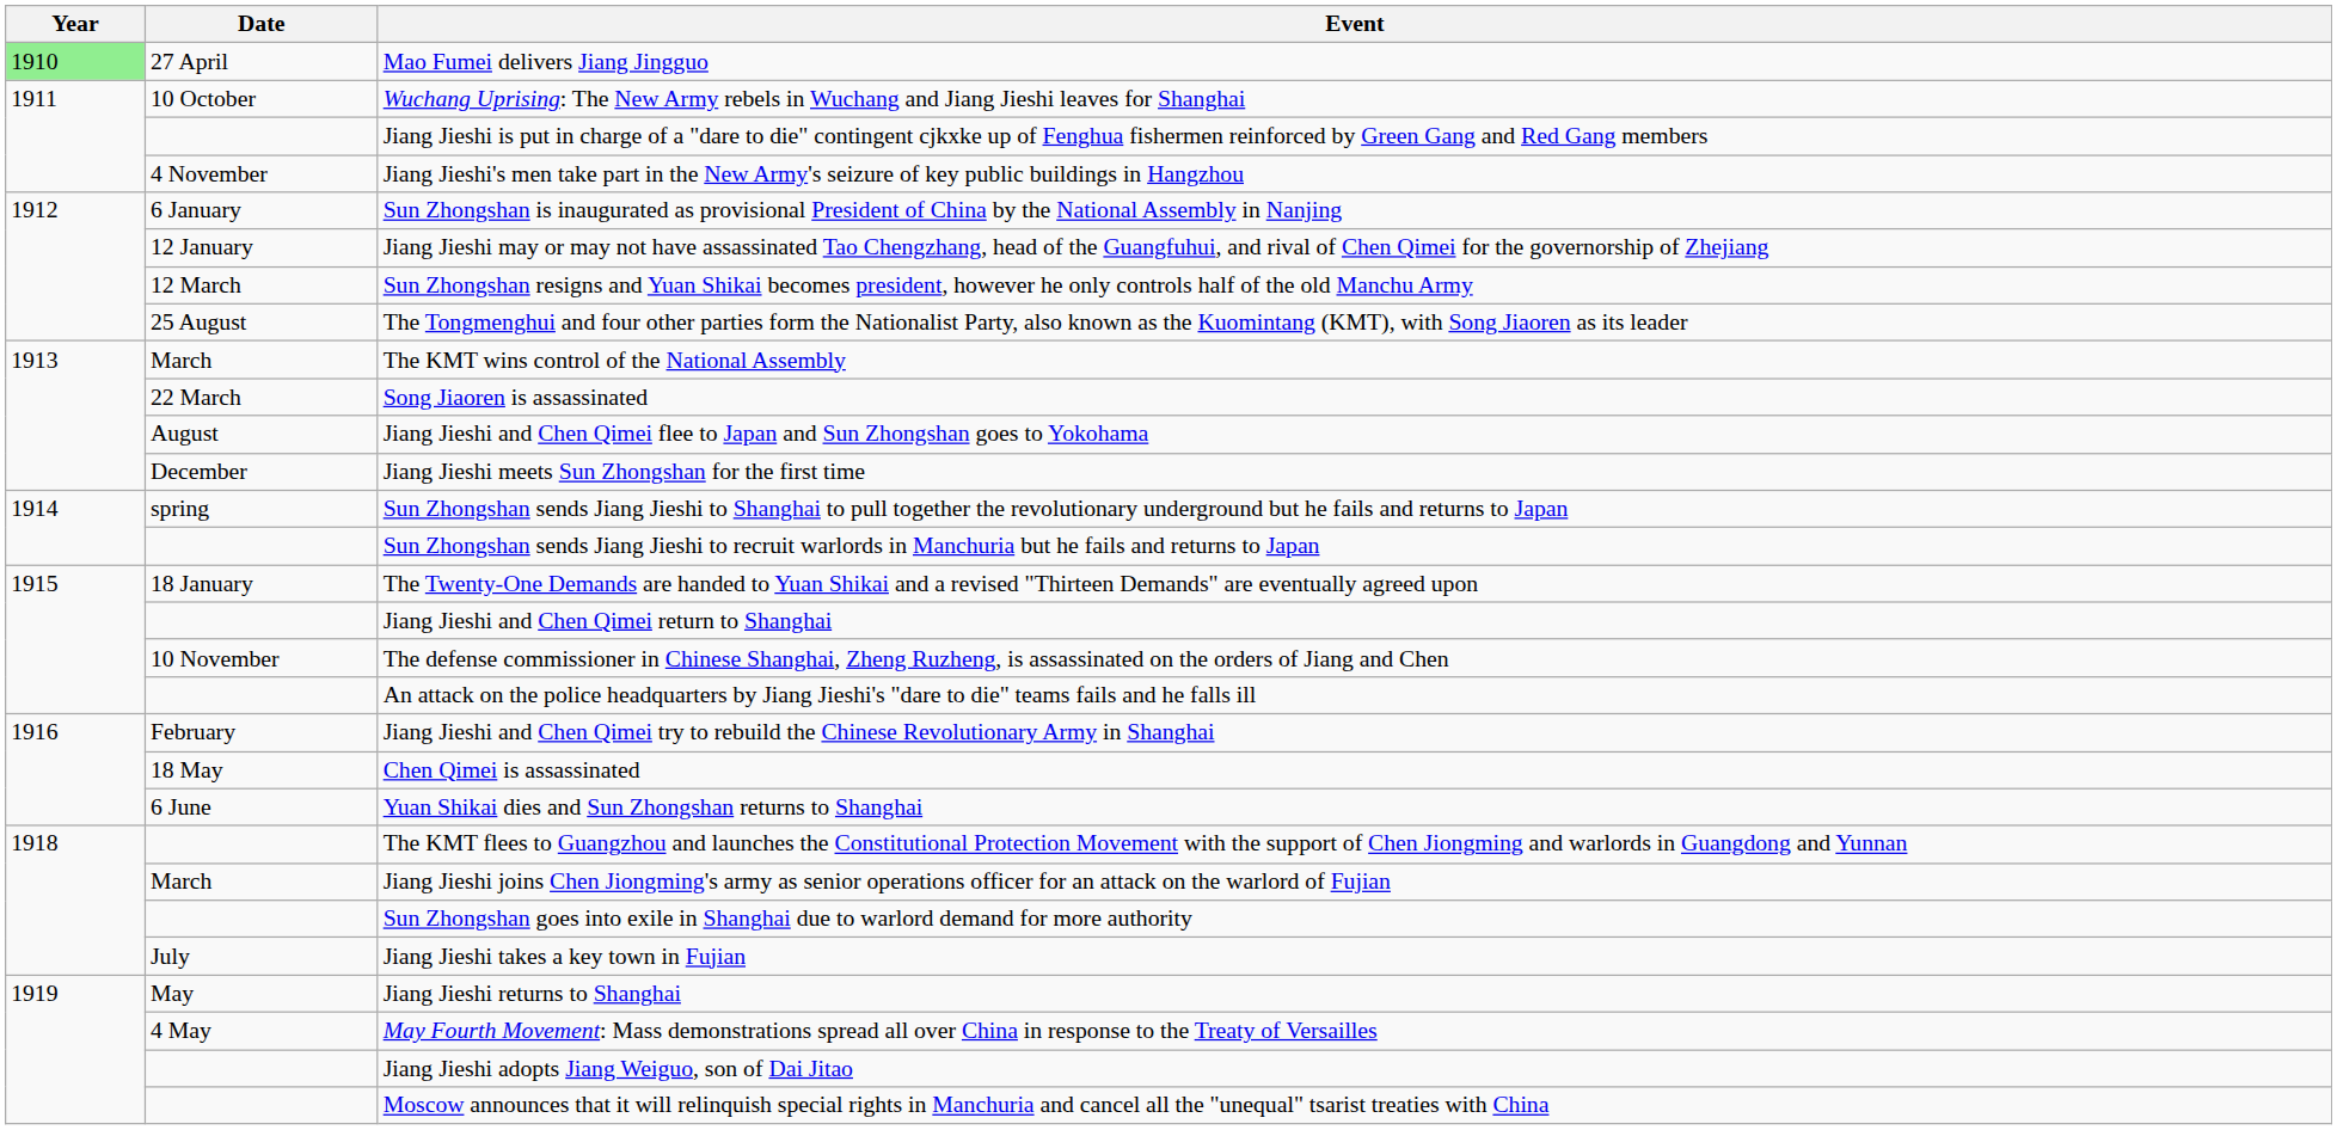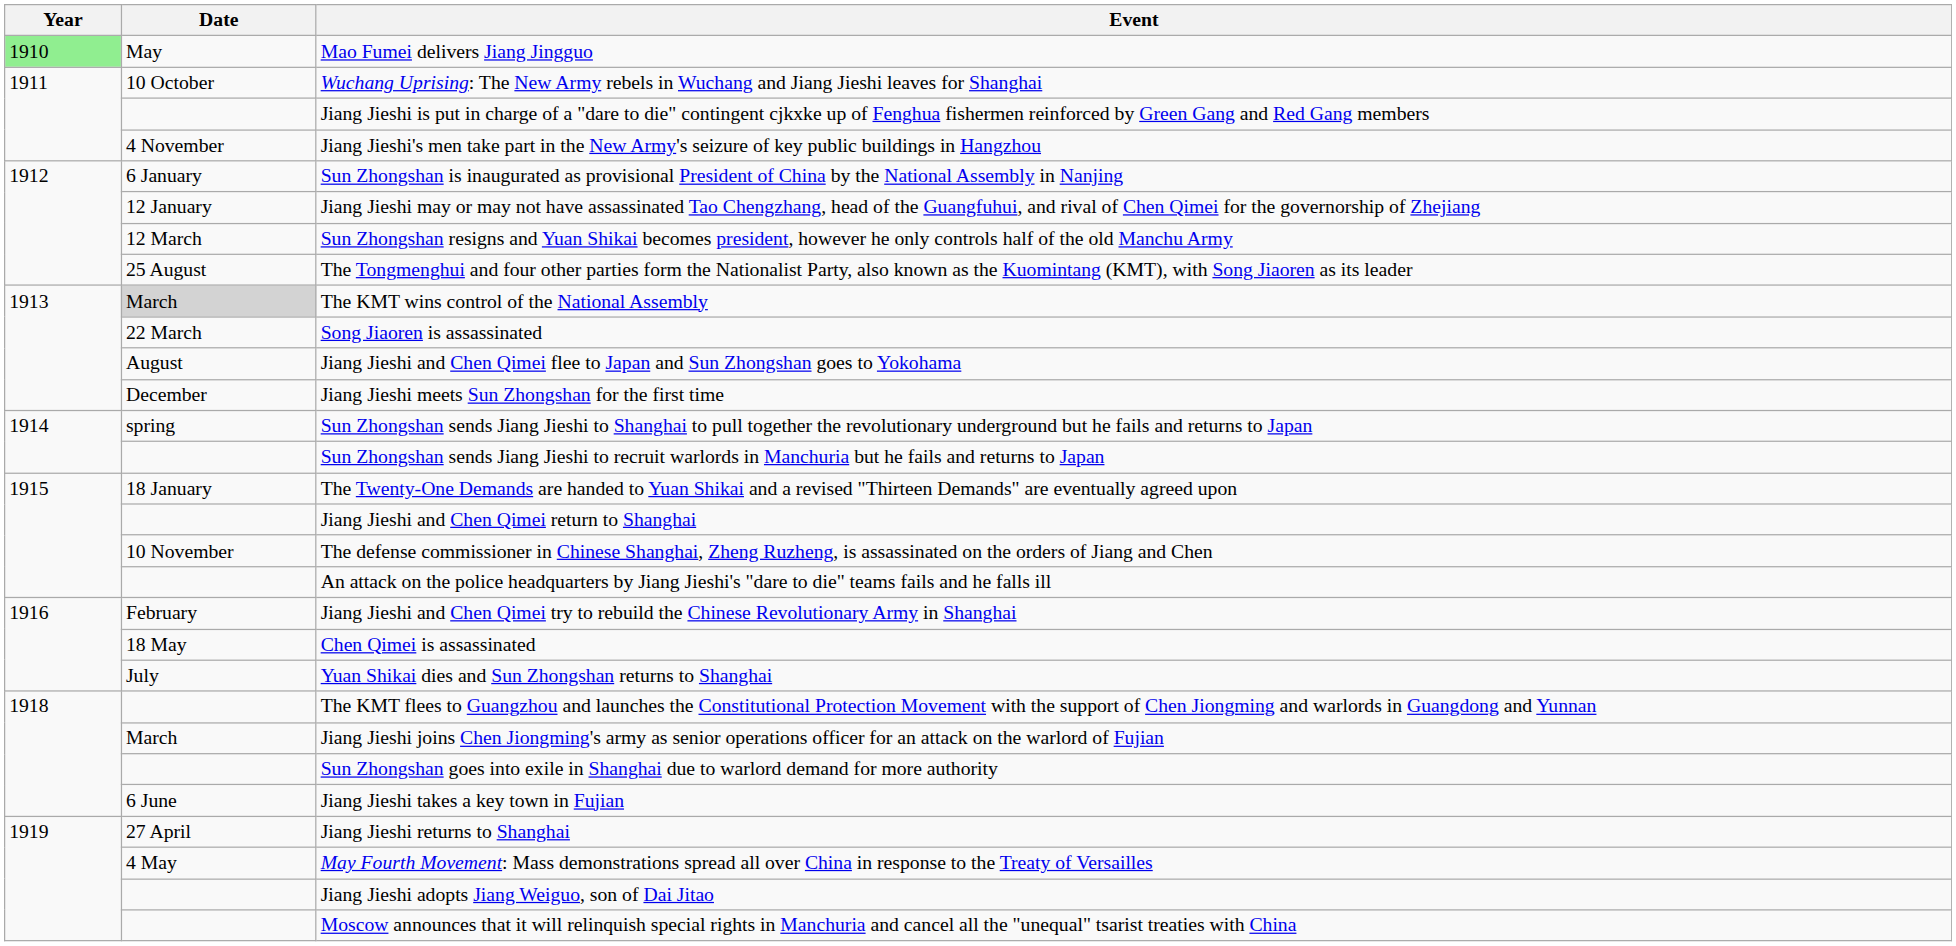Mao Fumei delivers Jiang Jingguo | Date: 27 April -> May
The KMT wins control of the National Assembly | Date: no background -> lightgrey background
Yuan Shikai dies and Sun Zhongshan returns to Shanghai | Date: 6 June -> July
Jiang Jieshi takes a key town in Fujian | Date: July -> 6 June
Jiang Jieshi returns to Shanghai | Date: May -> 27 April
